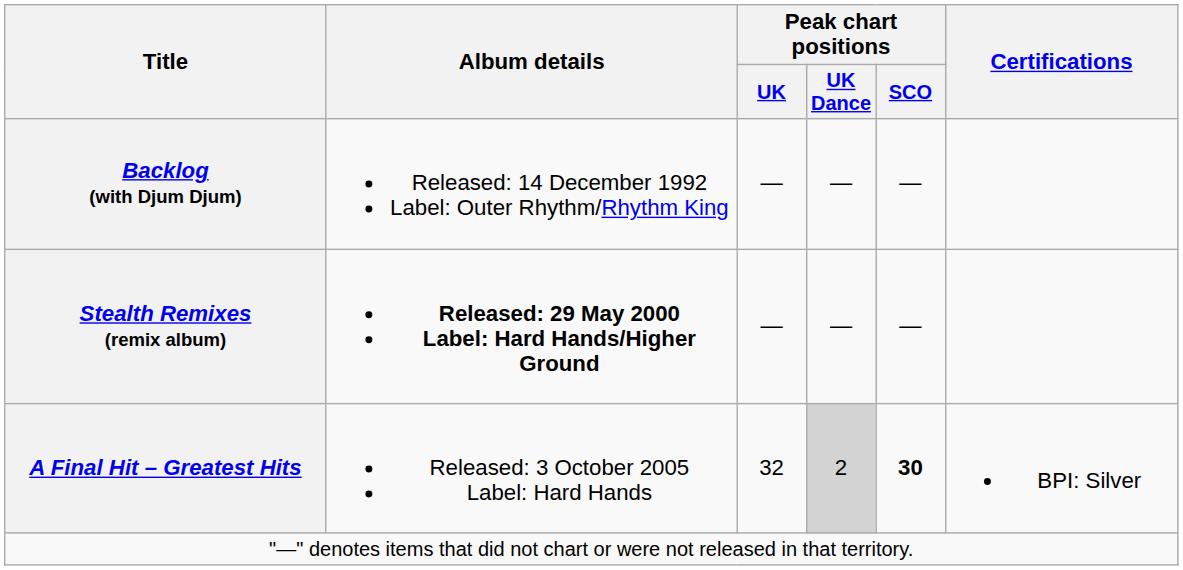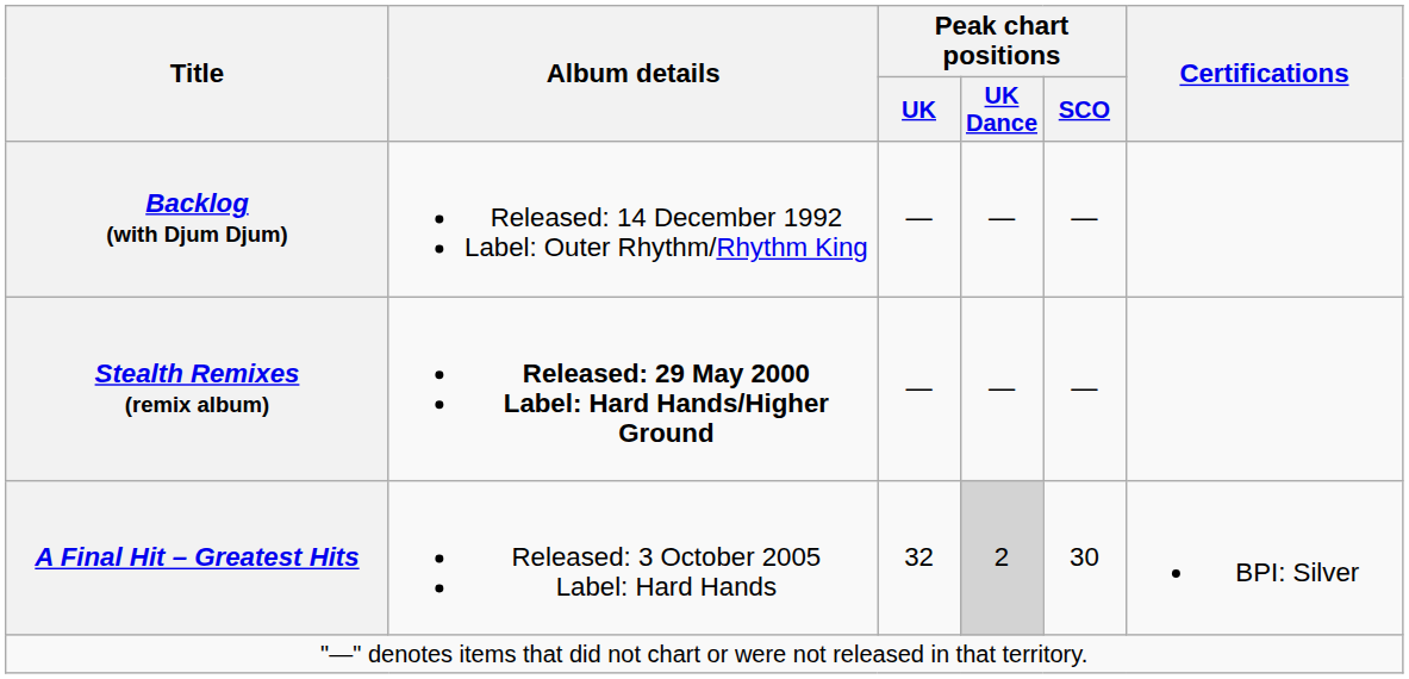A Final Hit – Greatest Hits | Peak chart positions / SCO: bold -> normal
